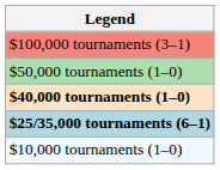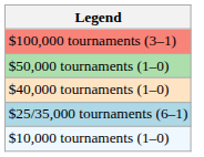row 4 | column 1: bold -> normal
row 5 | column 1: bold -> normal
